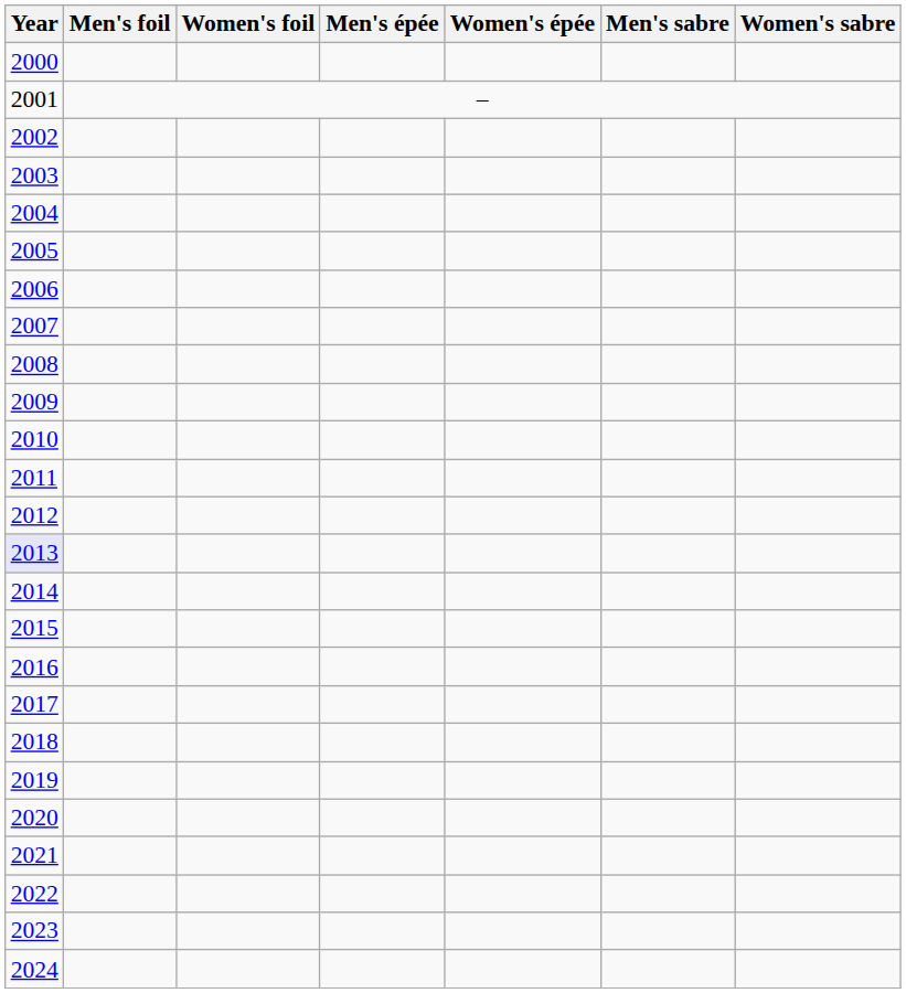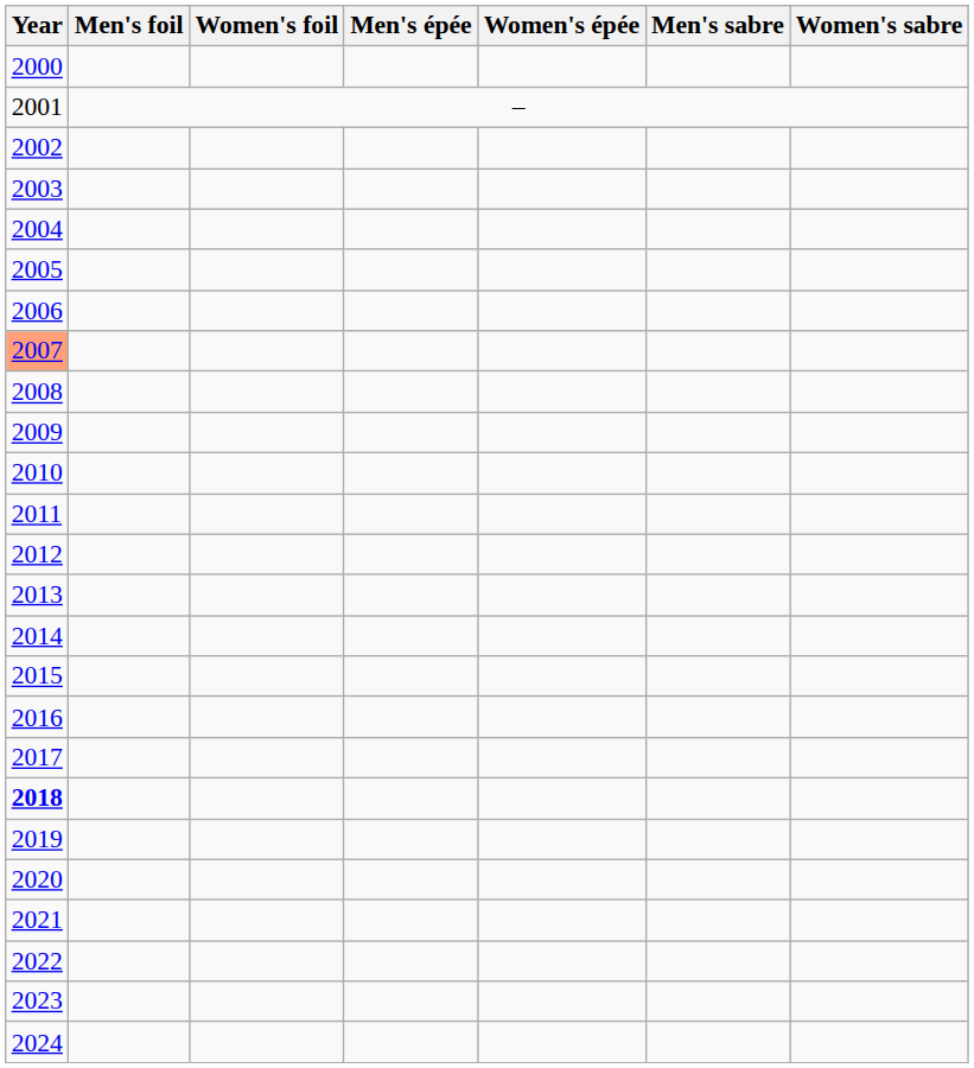2007 | Year: no background -> lightsalmon background
2013 | Year: lavender background -> no background
2018 | Year: normal -> bold
